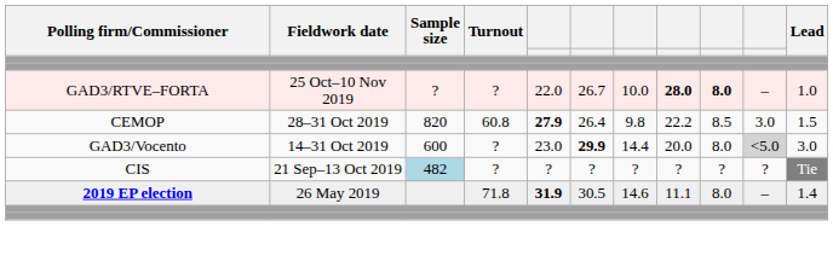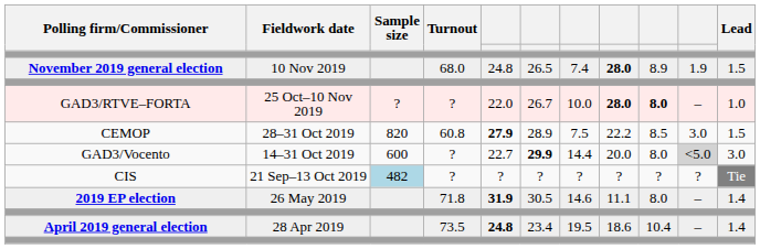+ row: November 2019 general election | 10 Nov 2019 | 68.0 | 24.8 | 26.5 | 7.4 | 28.0 | 8.9 | 1.9 | 1.5
CEMOP | column 6: 26.4 -> 28.9
CEMOP | column 7: 9.8 -> 7.5
GAD3/Vocento | column 5: 23.0 -> 22.7
+ row: April 2019 general election | 28 Apr 2019 | 73.5 | 24.8 | 23.4 | 19.5 | 18.6 | 10.4 | – | 1.4
